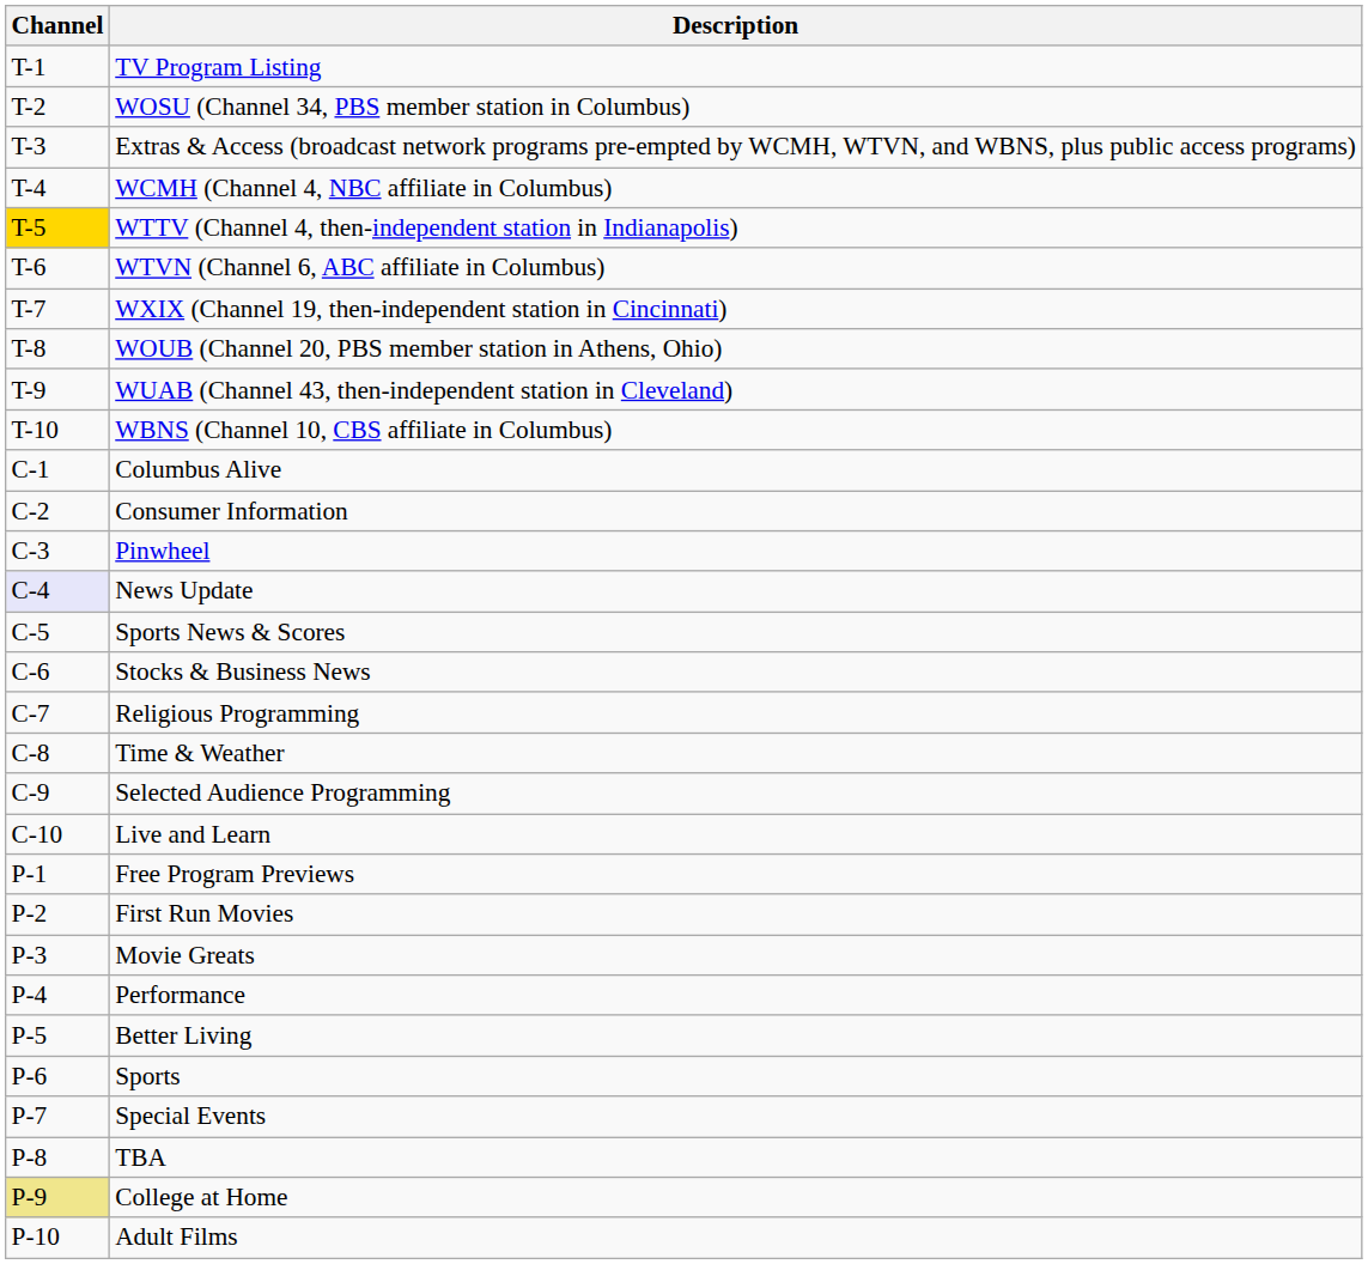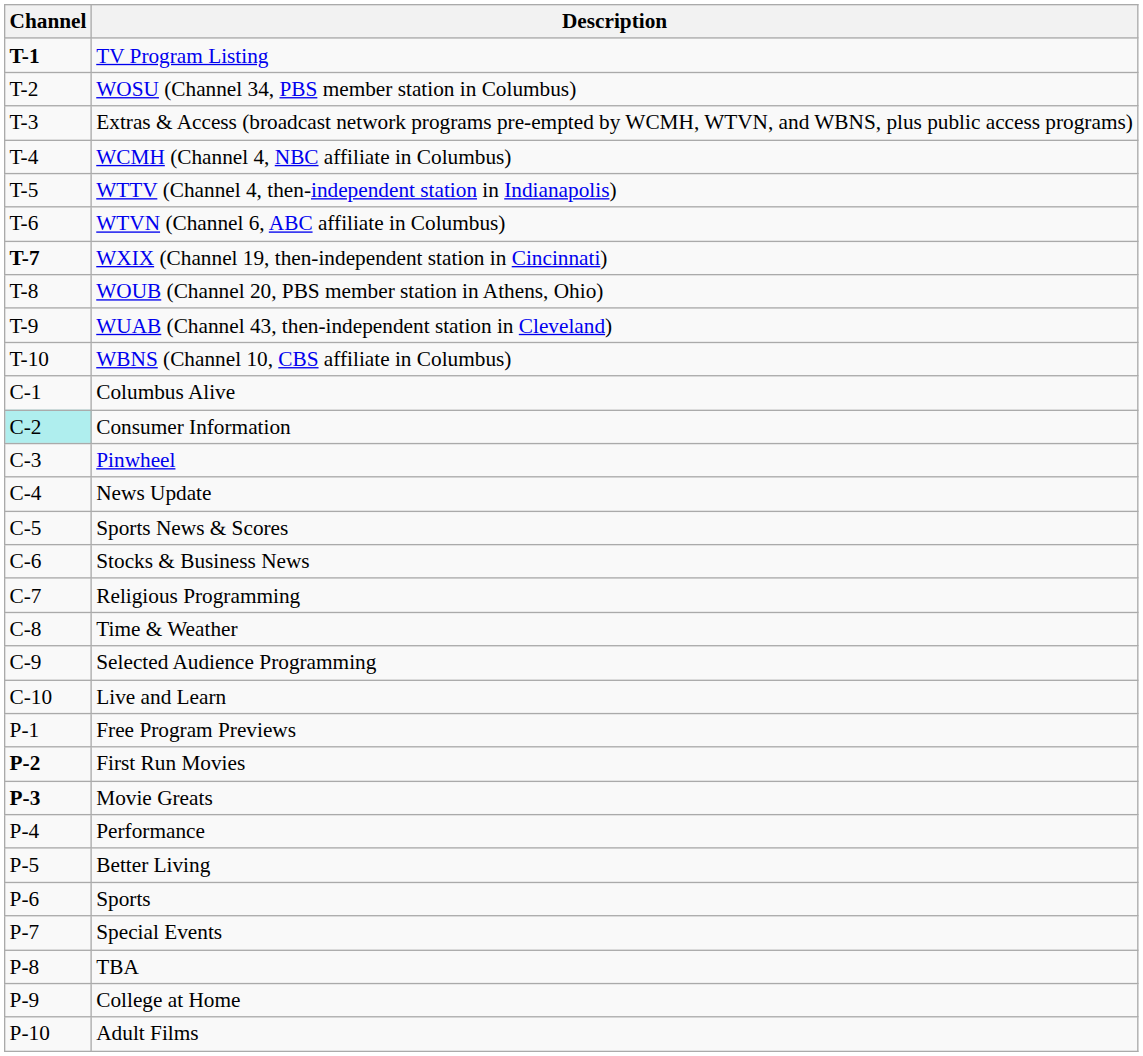TV Program Listing | Channel: normal -> bold
WTTV (Channel 4, then-independent station in Indianapolis) | Channel: gold background -> no background
WXIX (Channel 19, then-independent station in Cincinnati) | Channel: normal -> bold
Consumer Information | Channel: no background -> paleturquoise background
News Update | Channel: lavender background -> no background
First Run Movies | Channel: normal -> bold
Movie Greats | Channel: normal -> bold
College at Home | Channel: khaki background -> no background
